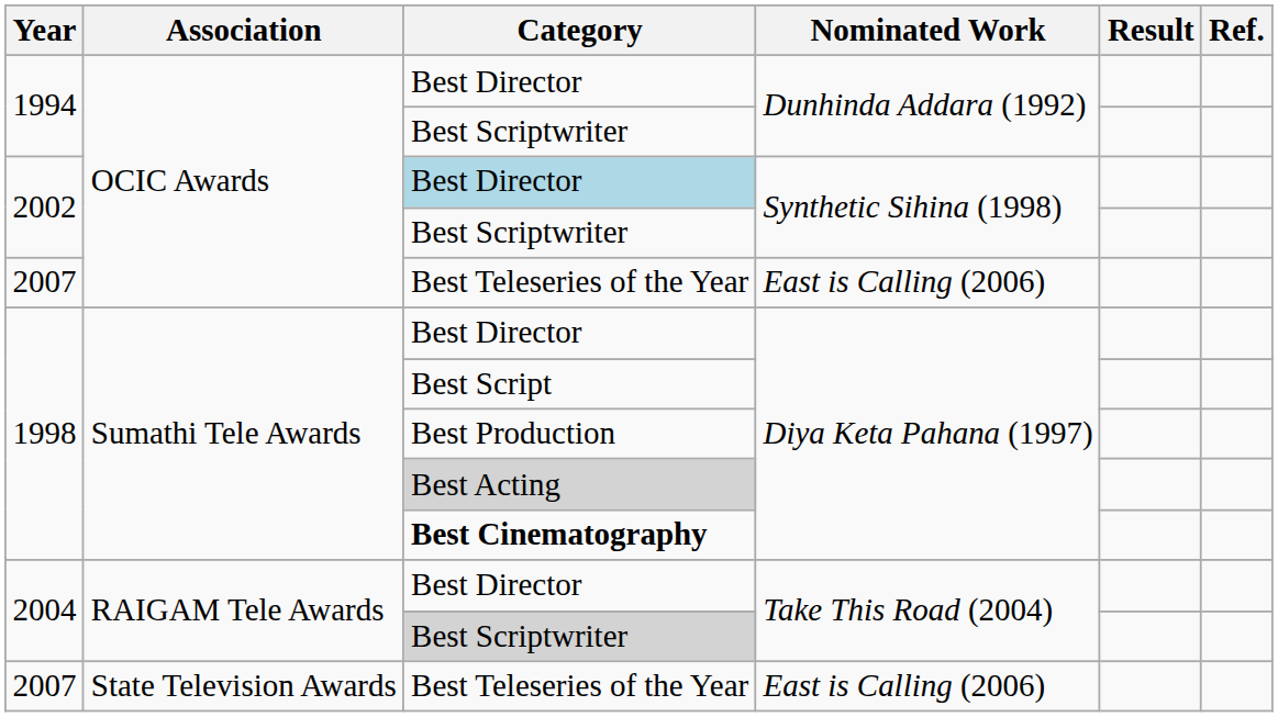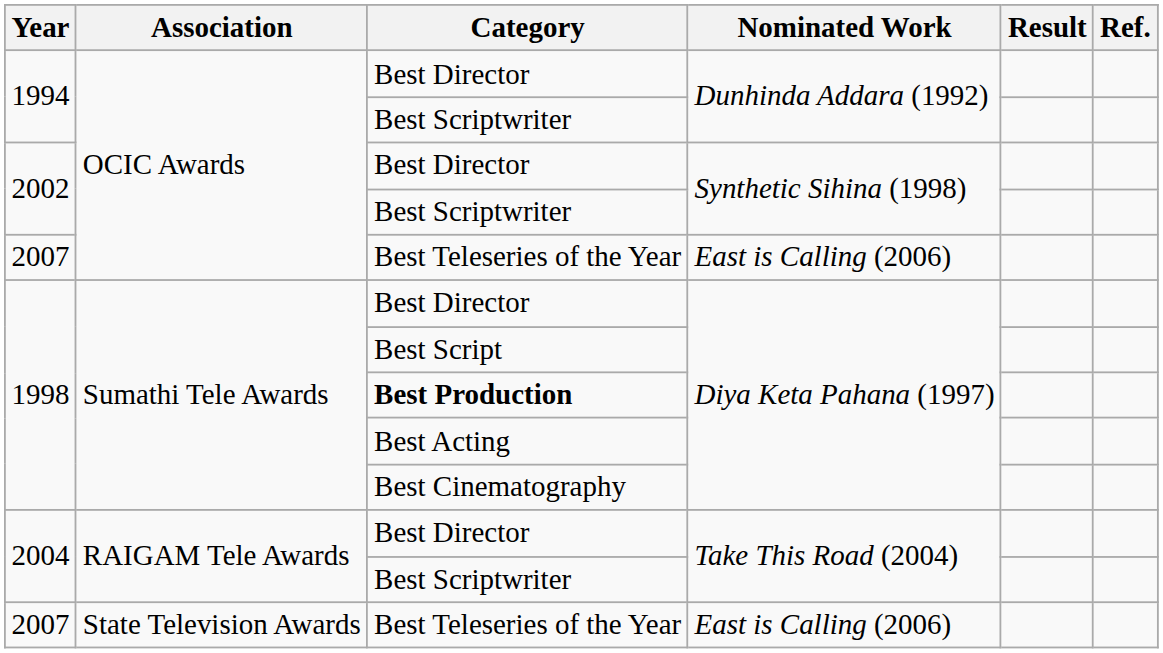2002 / Best Director | Category: lightblue background -> no background
Best Production | Category: normal -> bold
Best Acting | Category: lightgrey background -> no background
Best Cinematography | Category: bold -> normal
2004 / Best Scriptwriter | Category: lightgrey background -> no background
